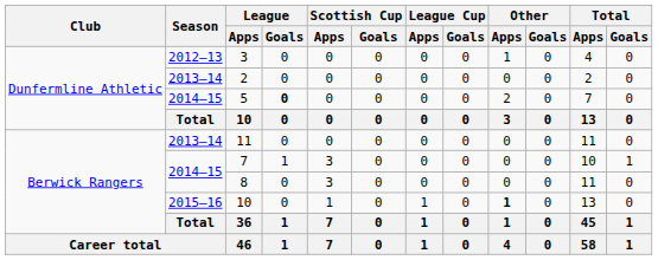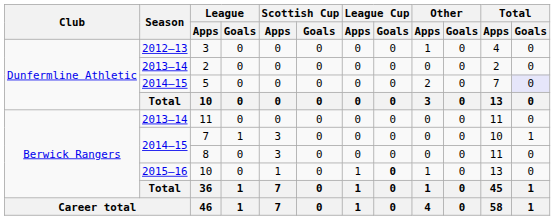5 | League / Goals: bold -> normal
5 | Total / Goals: no background -> lavender background
2015–16 / 10 | League Cup / Goals: normal -> bold
2015–16 / 10 | Other / Apps: bold -> normal
